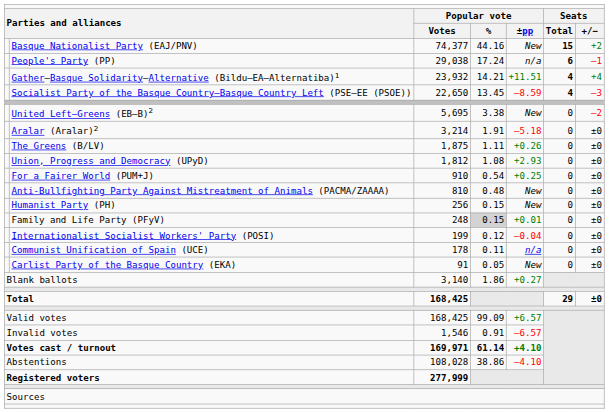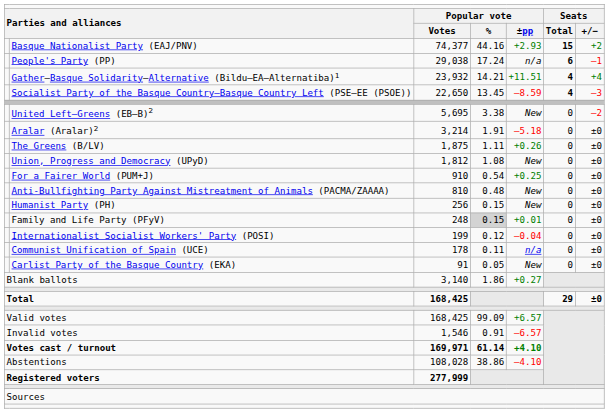Basque Nationalist Party (EAJ/PNV) | column 5: New -> +2.93
Union, Progress and Democracy (UPyD) | column 5: +2.93 -> New
